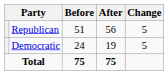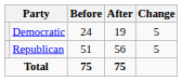rows swapped: Republican <-> Democratic
